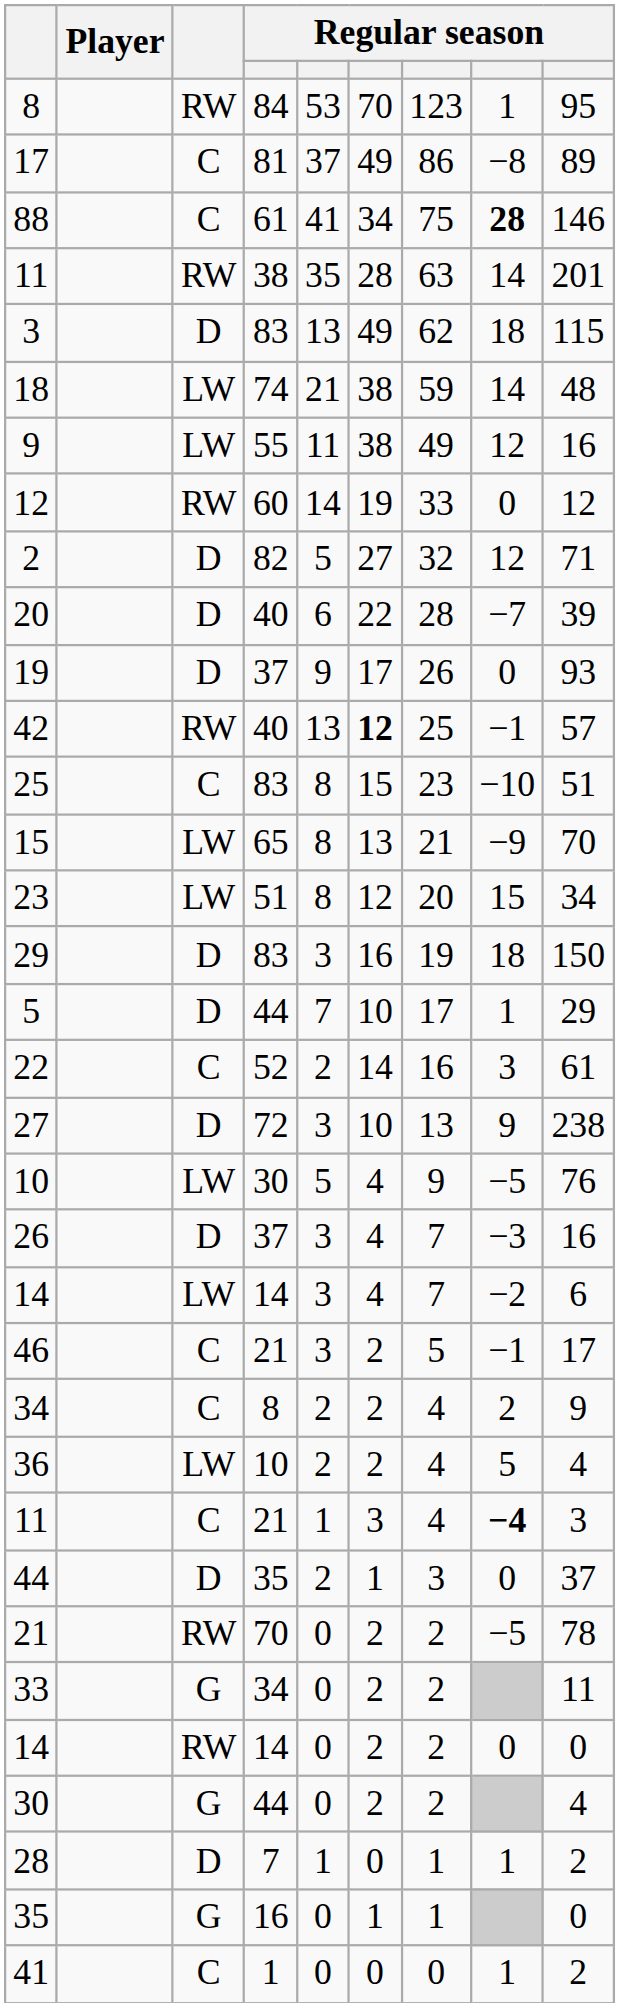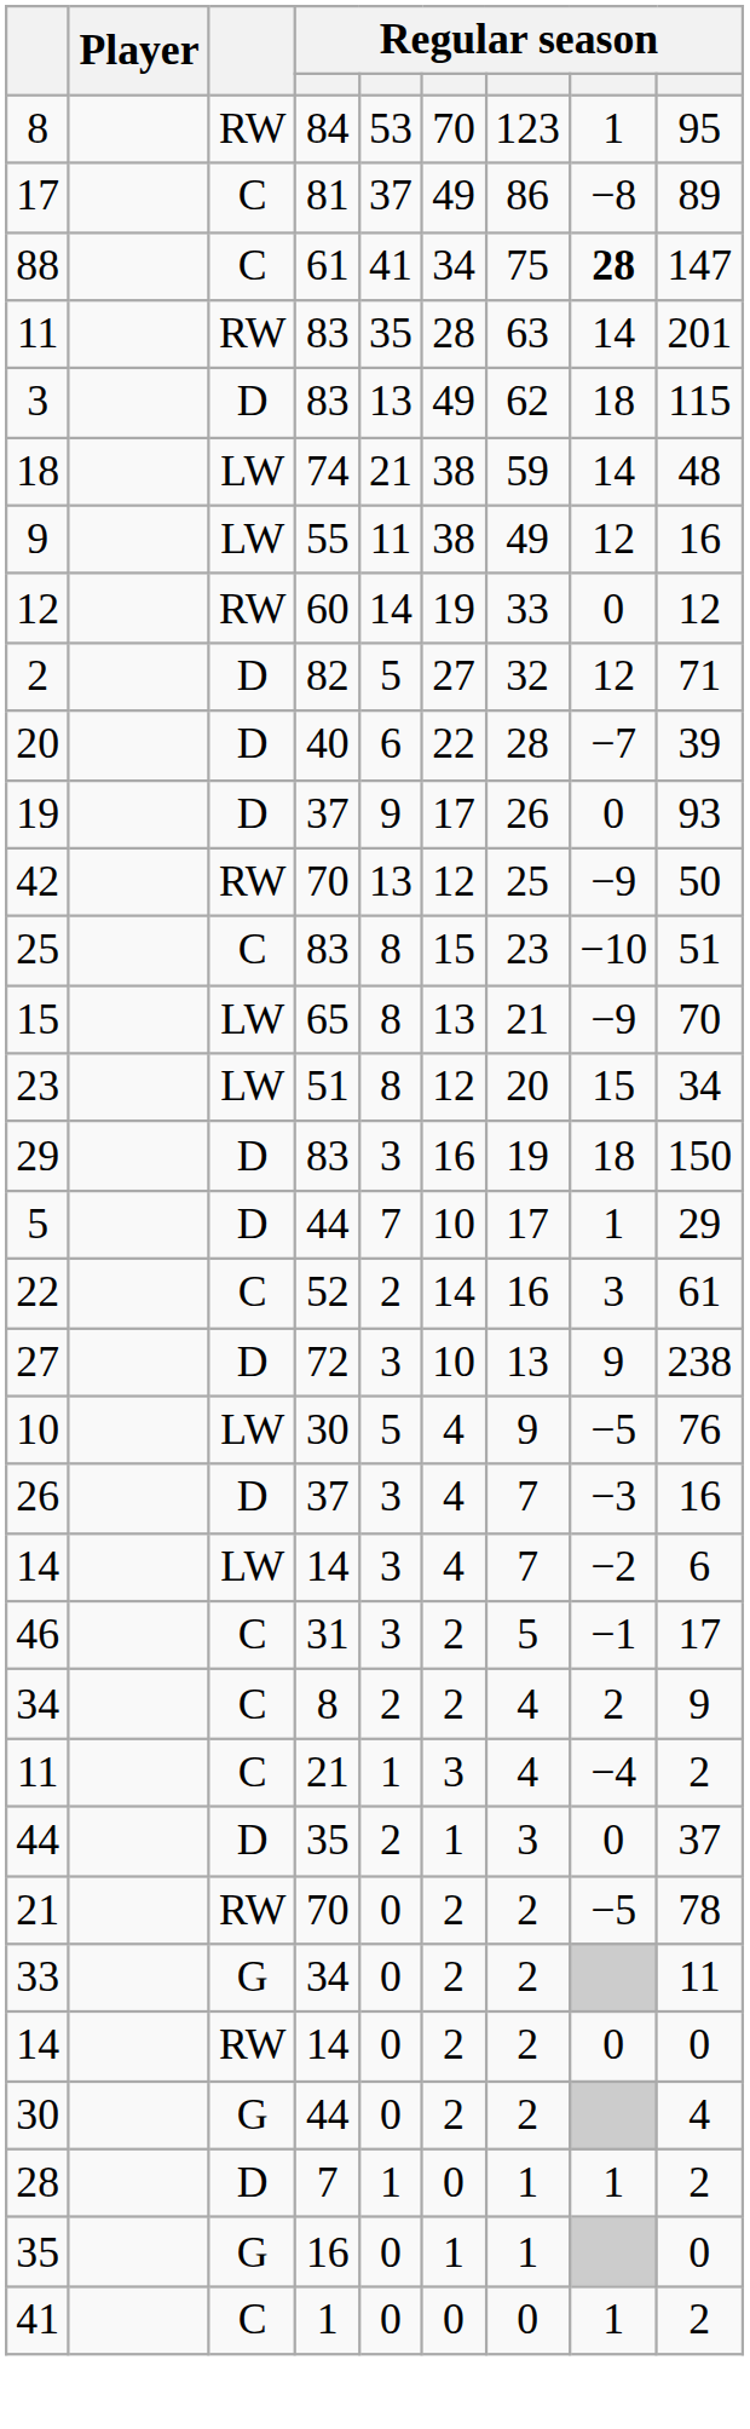88 | column 9: 146 -> 147
11 / RW | column 4: 38 -> 83
42 | column 4: 40 -> 70
42 | column 6: bold -> normal
42 | column 8: −1 -> −9
42 | column 9: 57 -> 50
46 | column 4: 21 -> 31
- row: 36 | LW | 10 | 2 | 2 | 4 | 5 | 4
11 / C | column 8: bold -> normal
11 / C | column 9: 3 -> 2
